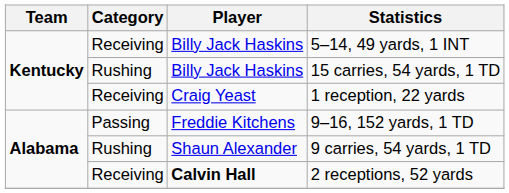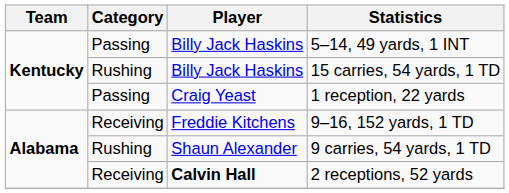5–14, 49 yards, 1 INT | Category: Receiving -> Passing
1 reception, 22 yards | Category: Receiving -> Passing
9–16, 152 yards, 1 TD | Category: Passing -> Receiving
